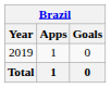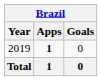2019 | Apps: normal -> bold
